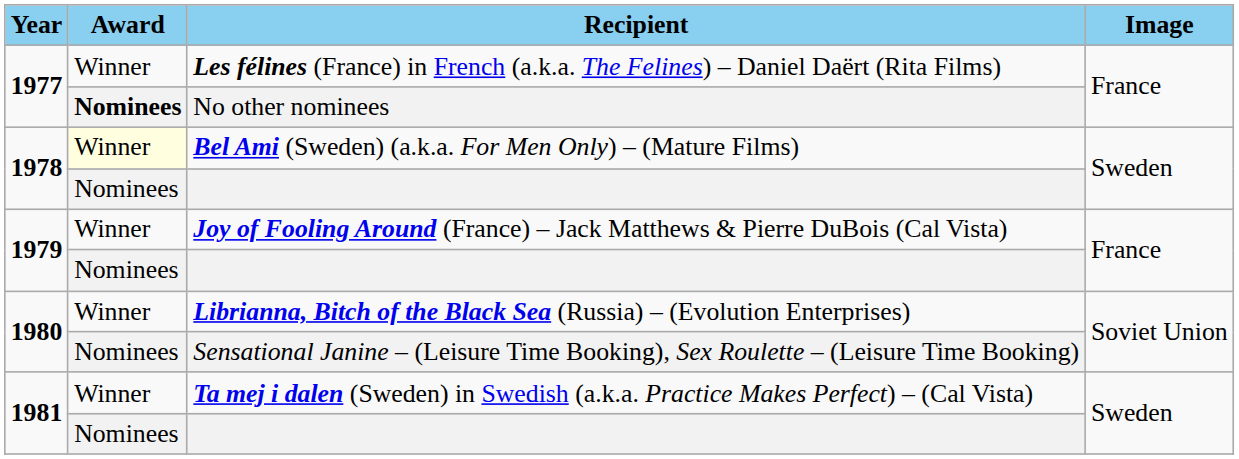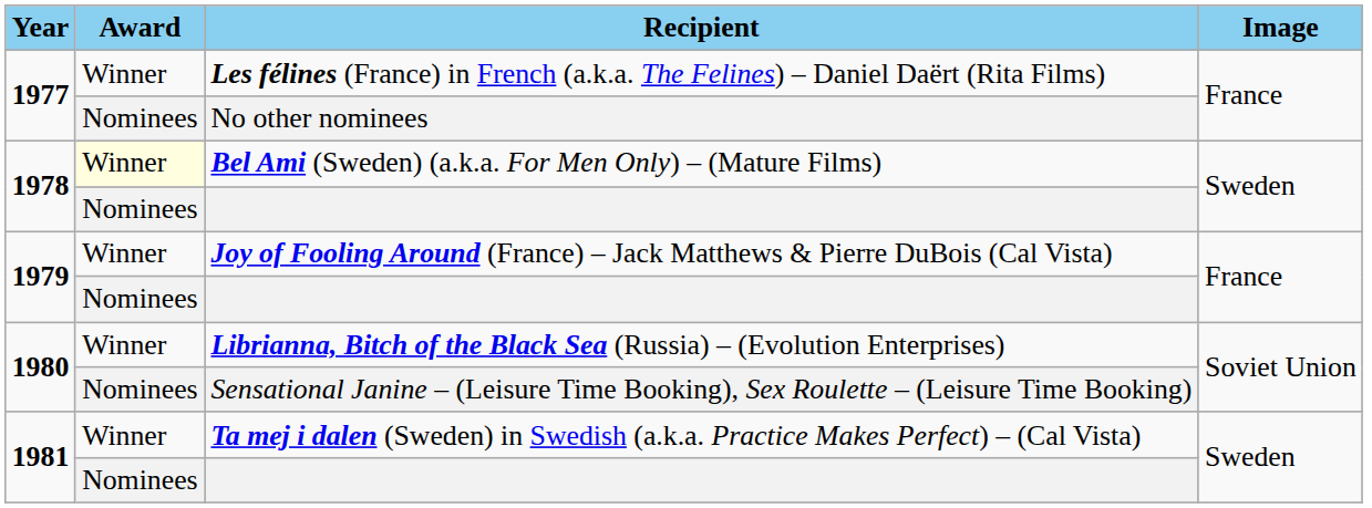No other nominees | Award: bold -> normal
